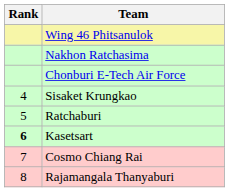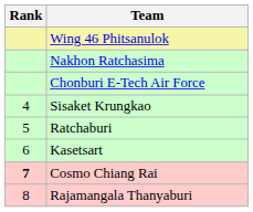Kasetsart | Rank: bold -> normal
Cosmo Chiang Rai | Rank: normal -> bold
